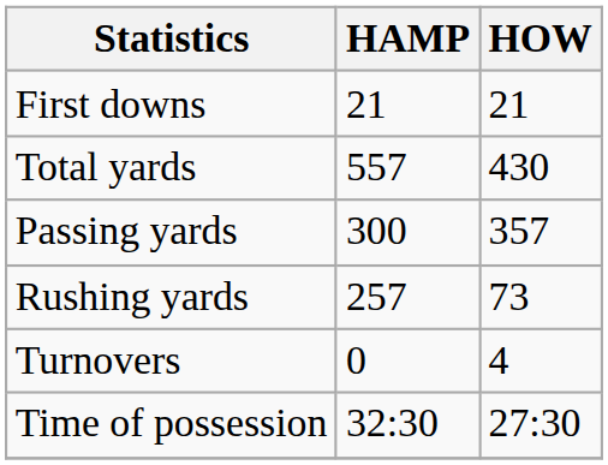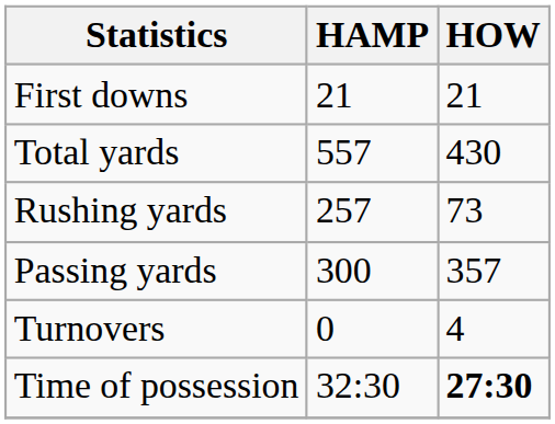rows swapped: Rushing yards <-> Passing yards
Time of possession | HOW: normal -> bold
